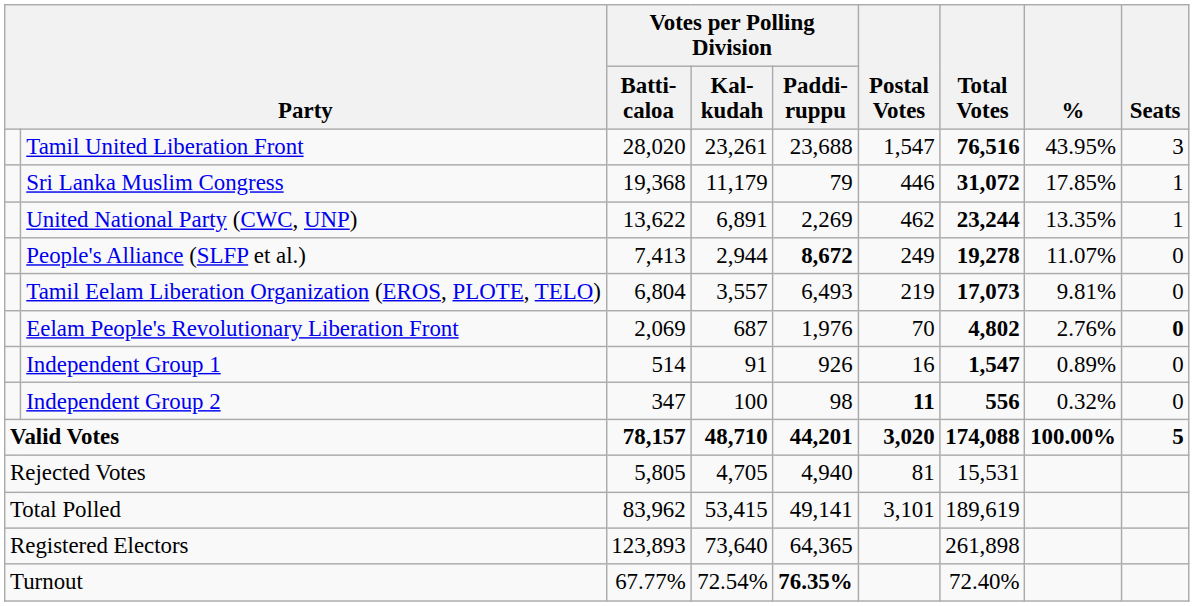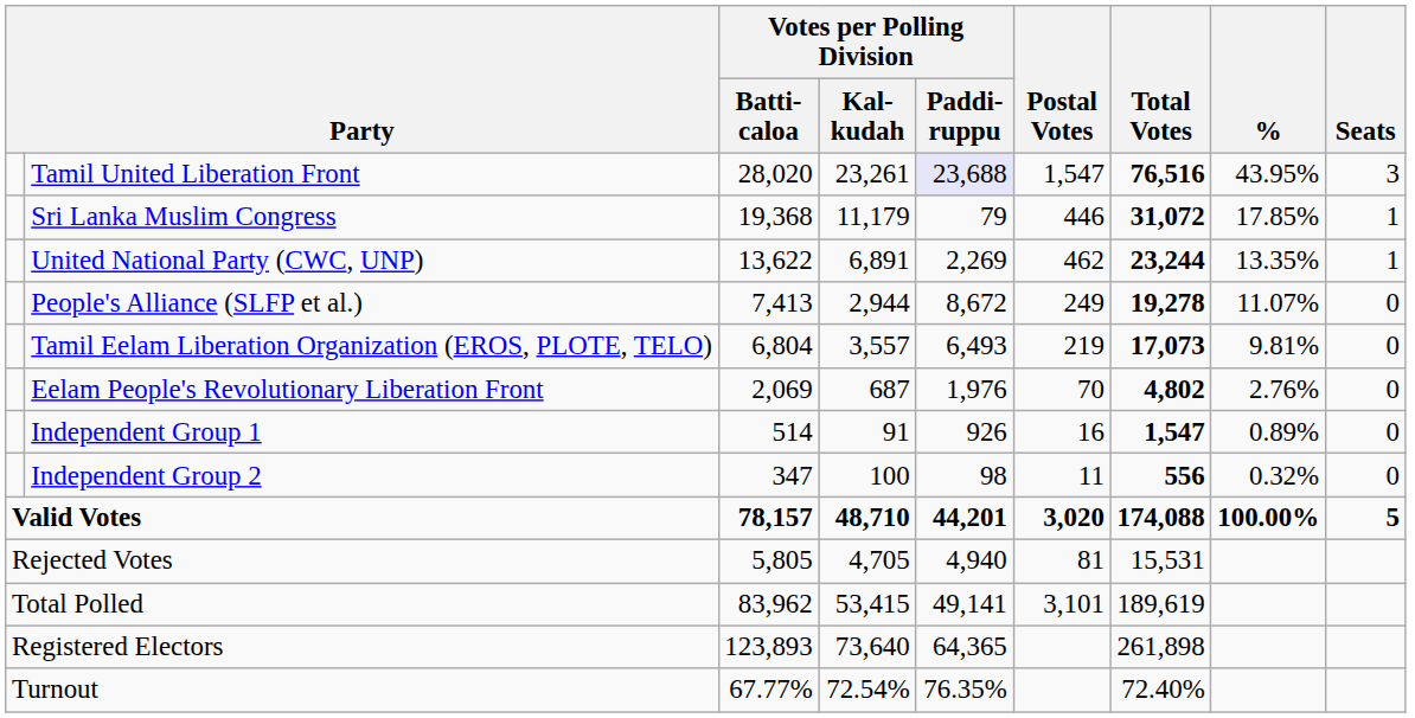Tamil United Liberation Front | Votes per Polling Division / Paddi- ruppu: no background -> lavender background
People's Alliance (SLFP et al.) | Votes per Polling Division / Paddi- ruppu: bold -> normal
Eelam People's Revolutionary Liberation Front | Seats: bold -> normal
Independent Group 2 | Postal Votes: bold -> normal
Turnout | Votes per Polling Division / Paddi- ruppu: bold -> normal
